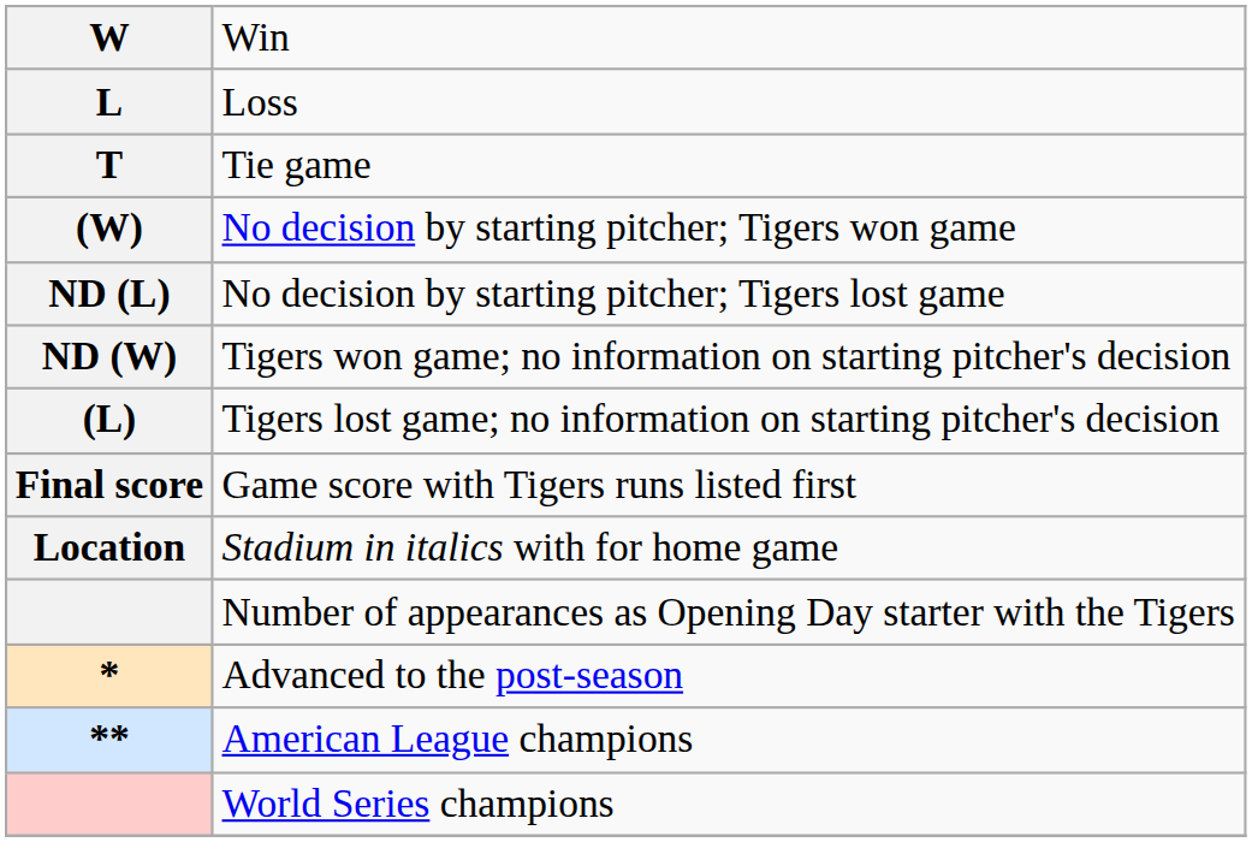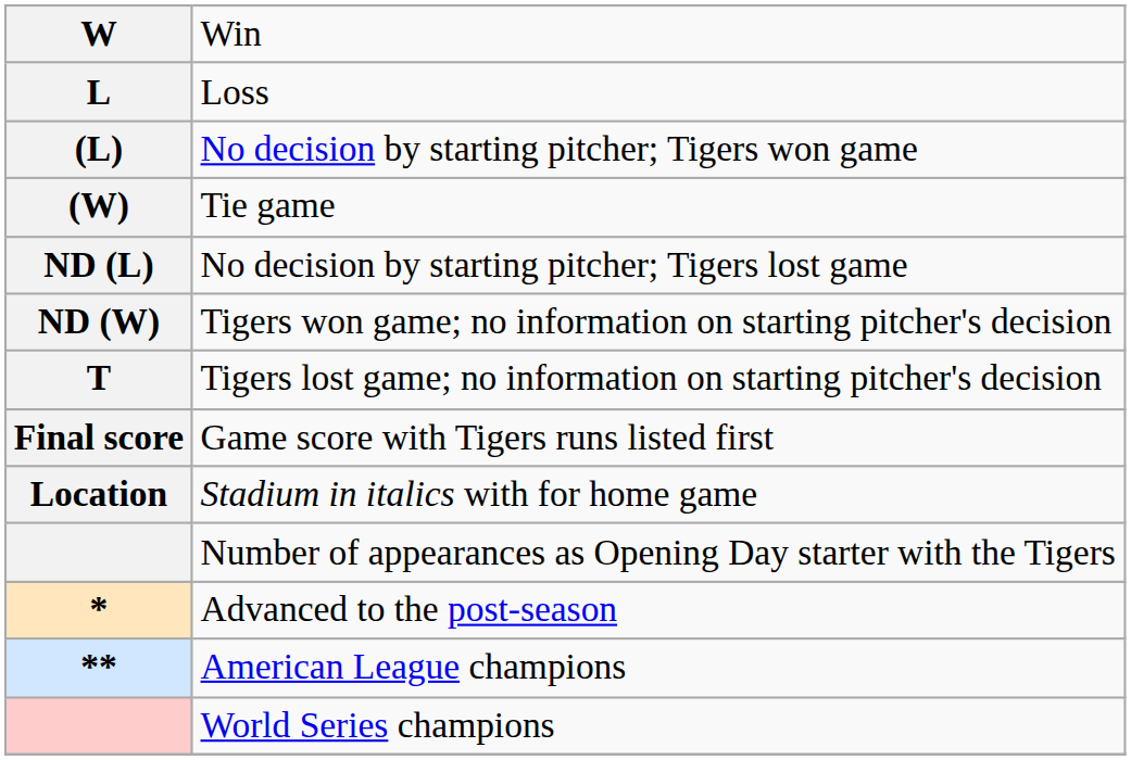row 3 | column 1: T -> (L)
row 3 | column 2: Tie game -> No decision by starting pitcher; Tigers won game
row 4 | column 2: No decision by starting pitcher; Tigers won game -> Tie game
row 7 | column 1: (L) -> T
